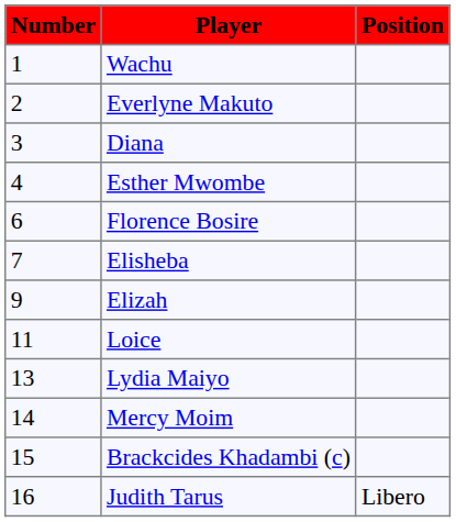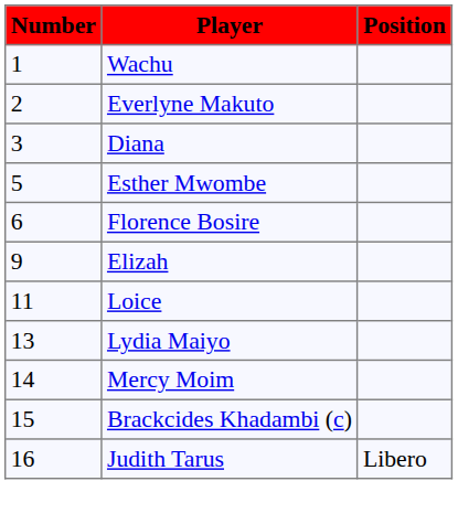Esther Mwombe | Number: 4 -> 5
- row: 7 | Elisheba
